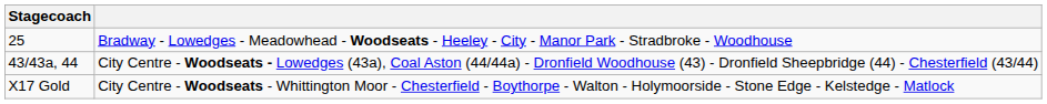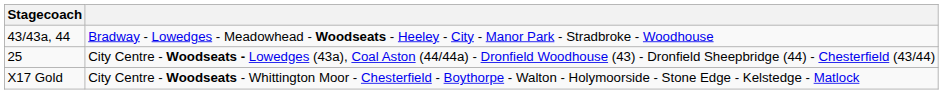row 2 | Stagecoach: 25 -> 43/43a, 44
row 3 | Stagecoach: 43/43a, 44 -> 25
